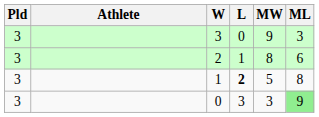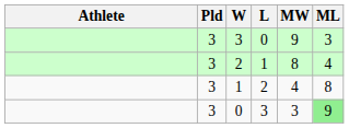columns swapped: Athlete <-> Pld
row 3 | ML: 6 -> 4
row 4 | L: bold -> normal
row 4 | MW: 5 -> 4
